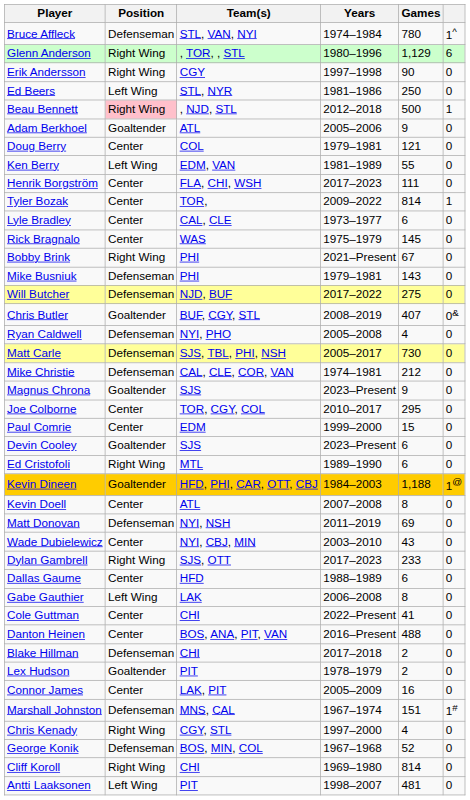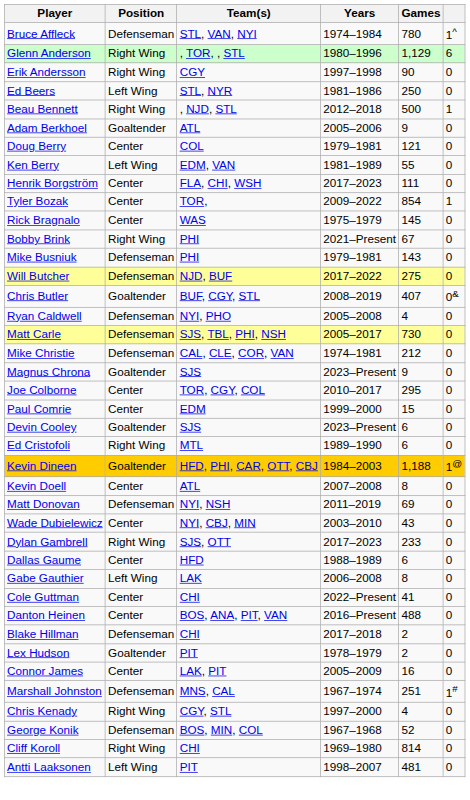Beau Bennett | Position: pink background -> no background
Tyler Bozak | Games: 814 -> 854
- row: Lyle Bradley | Center | CAL, CLE | 1973–1977 | 6 | 0
Marshall Johnston | Games: 151 -> 251
